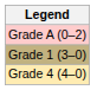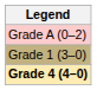row 4 | column 1: normal -> bold
